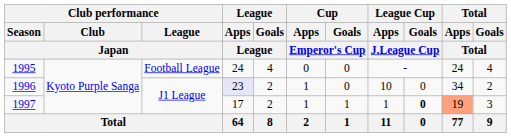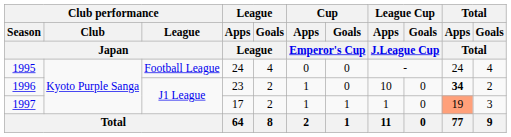1996 | League / Apps / League: lavender background -> no background
1996 | Total / Apps / Total: normal -> bold
1997 | League Cup / Goals / J.League Cup: bold -> normal
